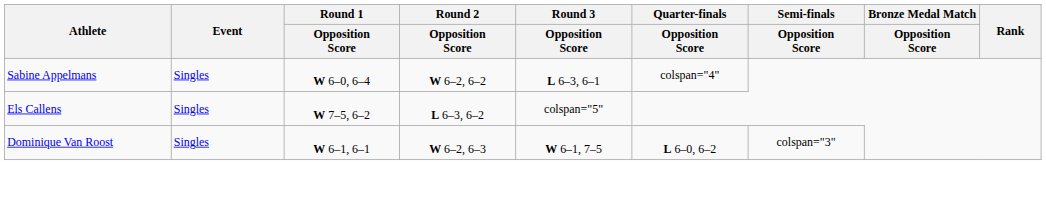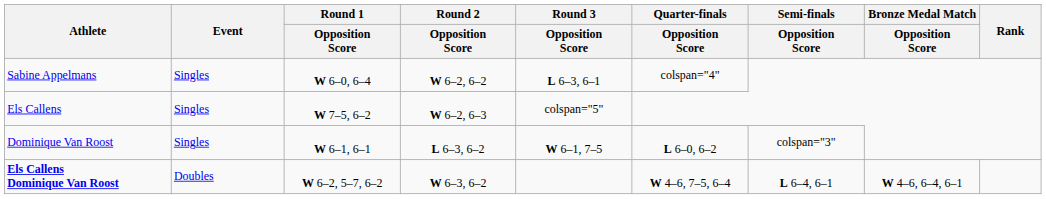Els Callens | Round 2 / Opposition Score: L 6–3, 6–2 -> W 6–2, 6–3
Dominique Van Roost | Round 2 / Opposition Score: W 6–2, 6–3 -> L 6–3, 6–2
+ row: Els Callens Dominique Van Roost | Doubles | W 6–2, 5–7, 6–2 | W 6–3, 6–2 | W 4–6, 7–5, 6–4 | L 6–4, 6–1 | W 4–6, 6–4, 6–1
